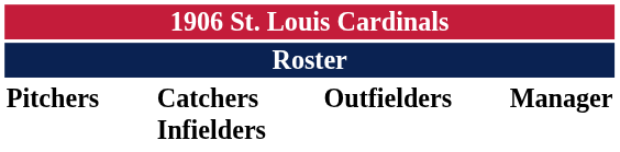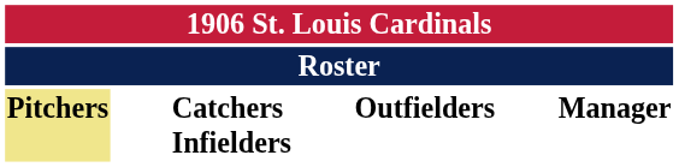Pitchers | column 1: no background -> khaki background
